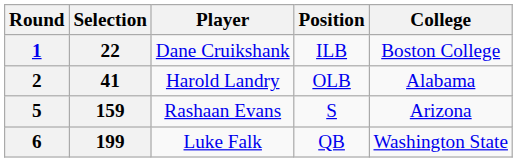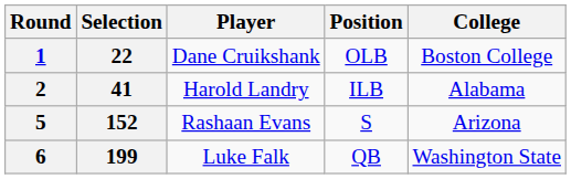1 | Position: ILB -> OLB
2 | Position: OLB -> ILB
5 | Selection: 159 -> 152
